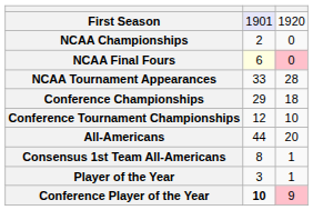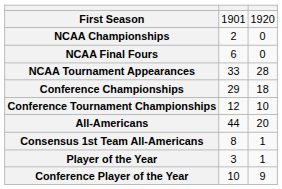First Season | column 2: lavender background -> no background
NCAA Final Fours | column 2: lightyellow background -> no background
NCAA Final Fours | column 3: pink background -> no background
Conference Player of the Year | column 2: bold -> normal
Conference Player of the Year | column 3: pink background -> no background
